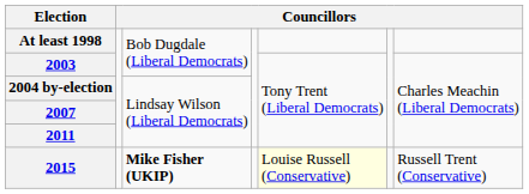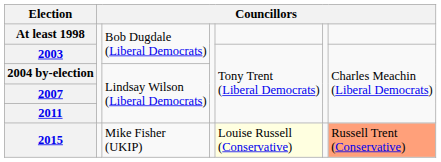2015 | column 3: bold -> normal
2015 | column 7: no background -> lightsalmon background
